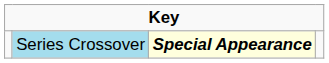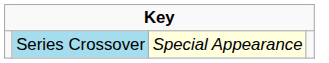Series Crossover | column 3: bold -> normal
